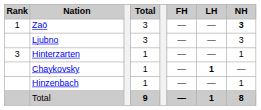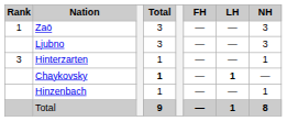Zaō | NH: bold -> normal
Chaykovsky | Total: normal -> bold
